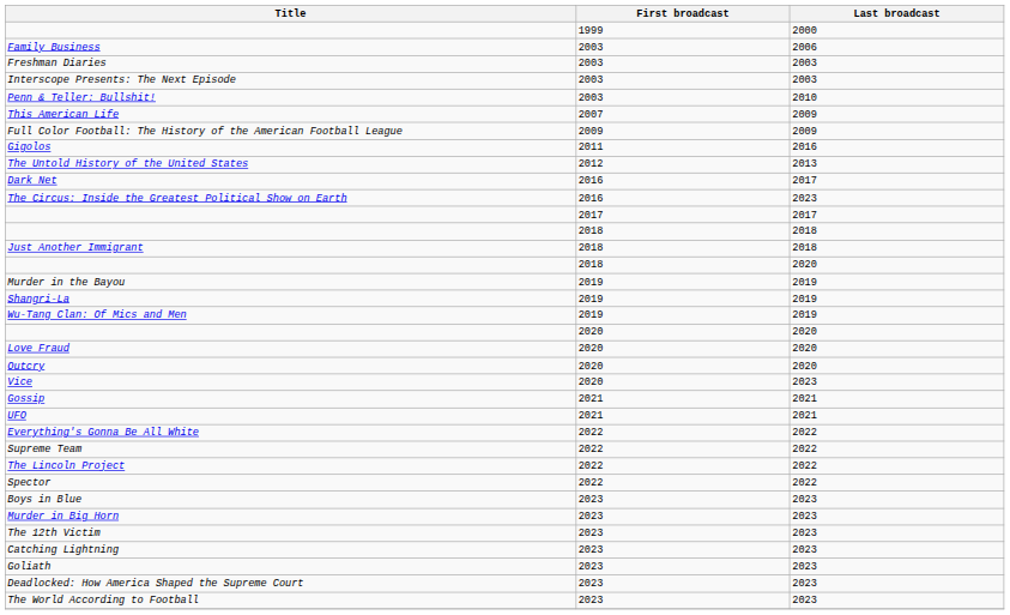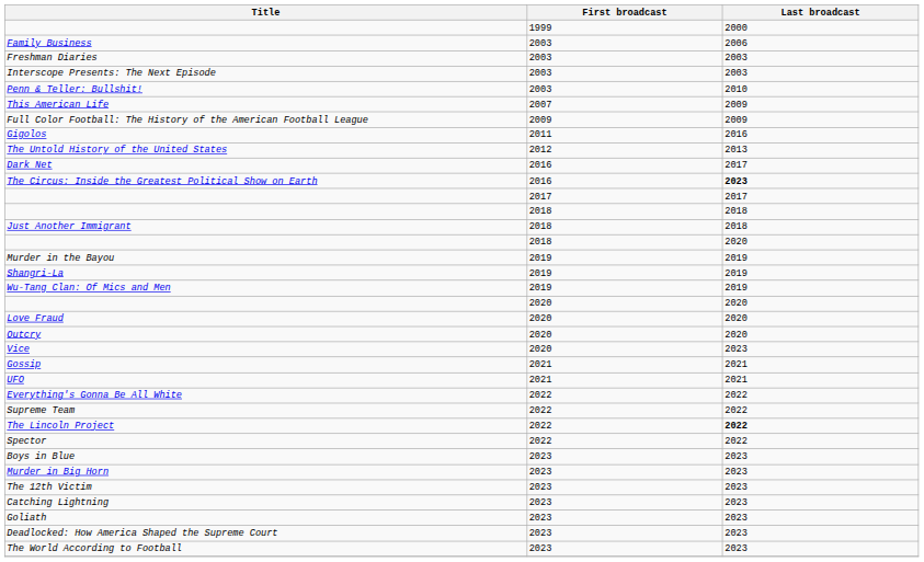The Circus: Inside the Greatest Political Show on Earth | Last broadcast: normal -> bold
The Lincoln Project | Last broadcast: normal -> bold
